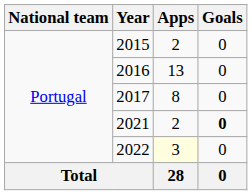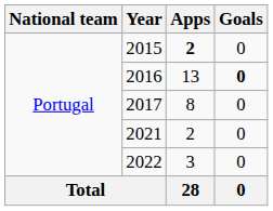2015 | Apps: normal -> bold
2016 | Goals: normal -> bold
2021 | Goals: bold -> normal
2022 | Apps: lightyellow background -> no background
